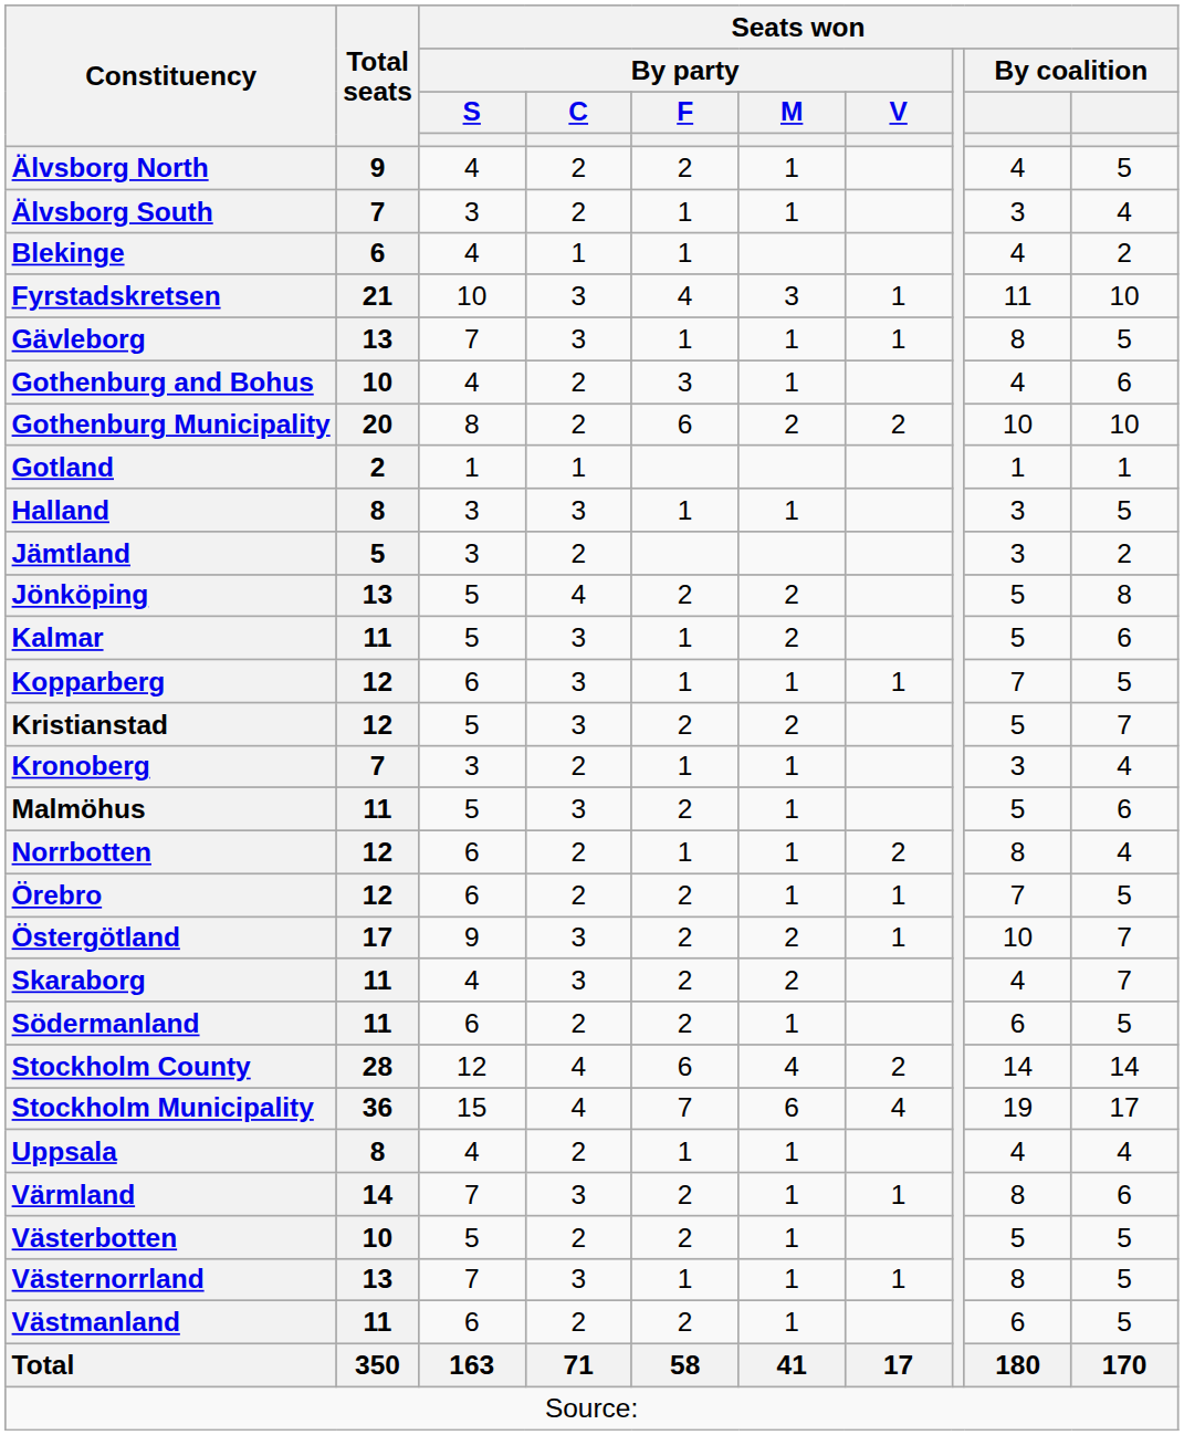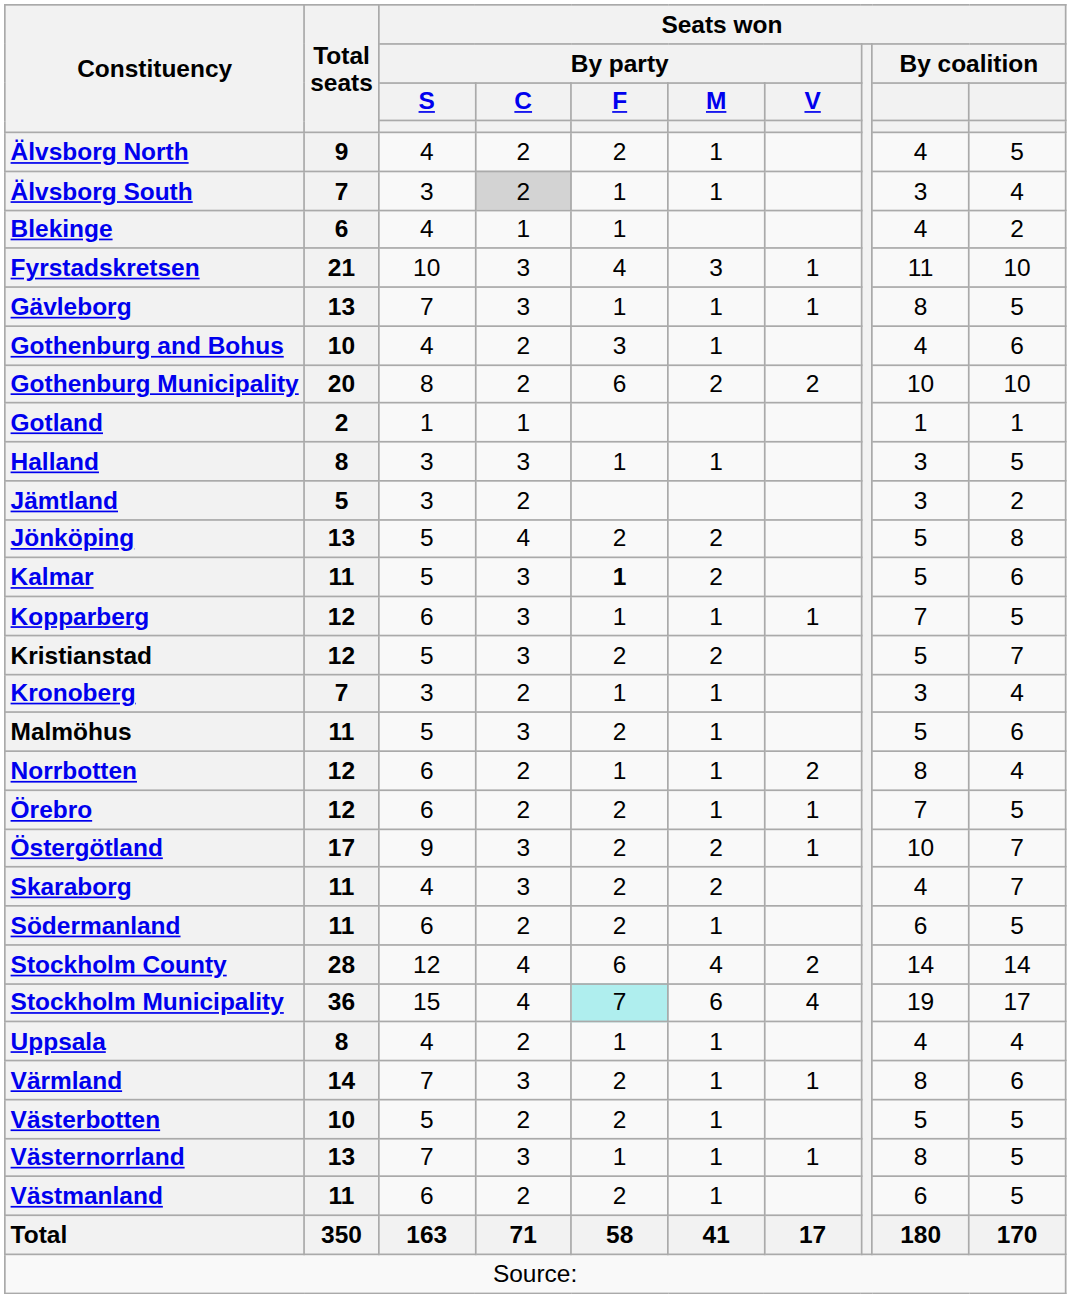Älvsborg South | Seats won / By party / C: no background -> lightgrey background
Kalmar | Seats won / By party / F: normal -> bold
Stockholm Municipality | Seats won / By party / F: no background -> paleturquoise background
